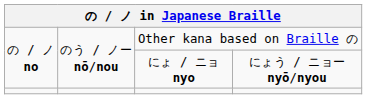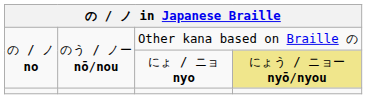にょ / ニョ nyo | column 4: no background -> khaki background
